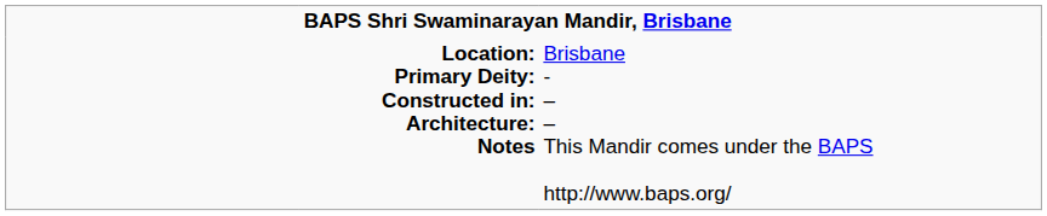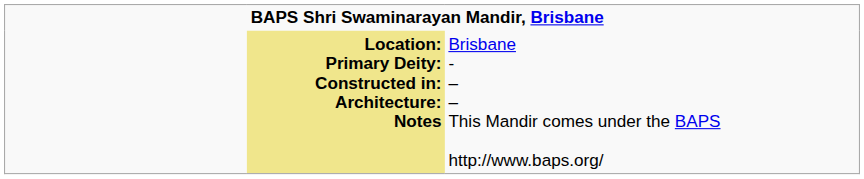Location: Primary Deity: Constructed in: Architecture: Notes | column 2: no background -> khaki background
